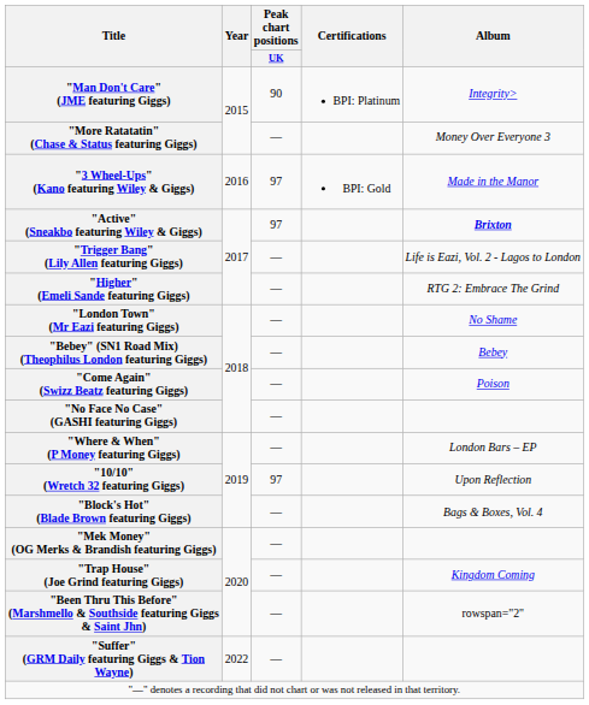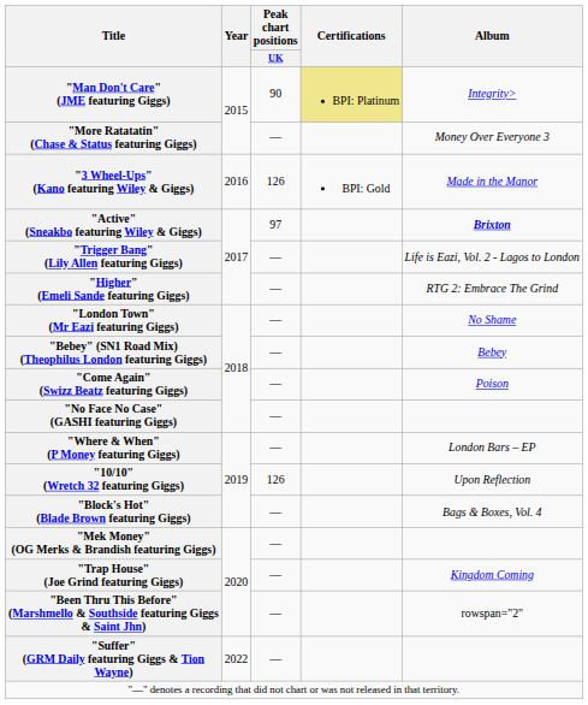"Man Don't Care" (JME featuring Giggs) | Certifications: no background -> khaki background
"3 Wheel-Ups" (Kano featuring Wiley & Giggs) | Peak chart positions / UK: 97 -> 126
"10/10" (Wretch 32 featuring Giggs) | Peak chart positions / UK: 97 -> 126
